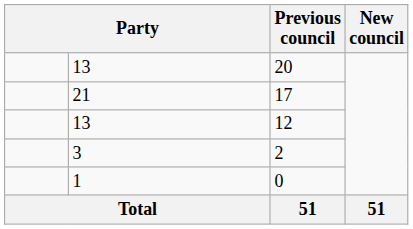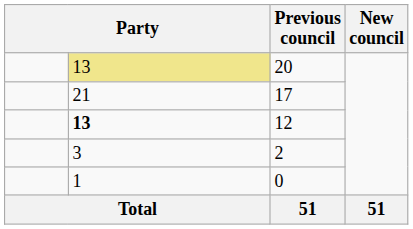20 | column 2: no background -> khaki background
12 | column 2: normal -> bold
